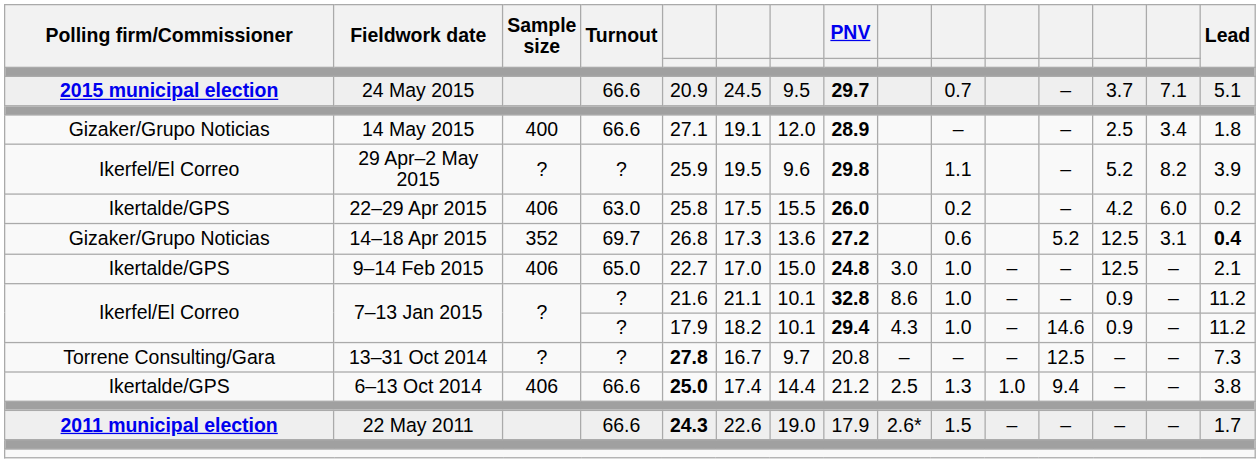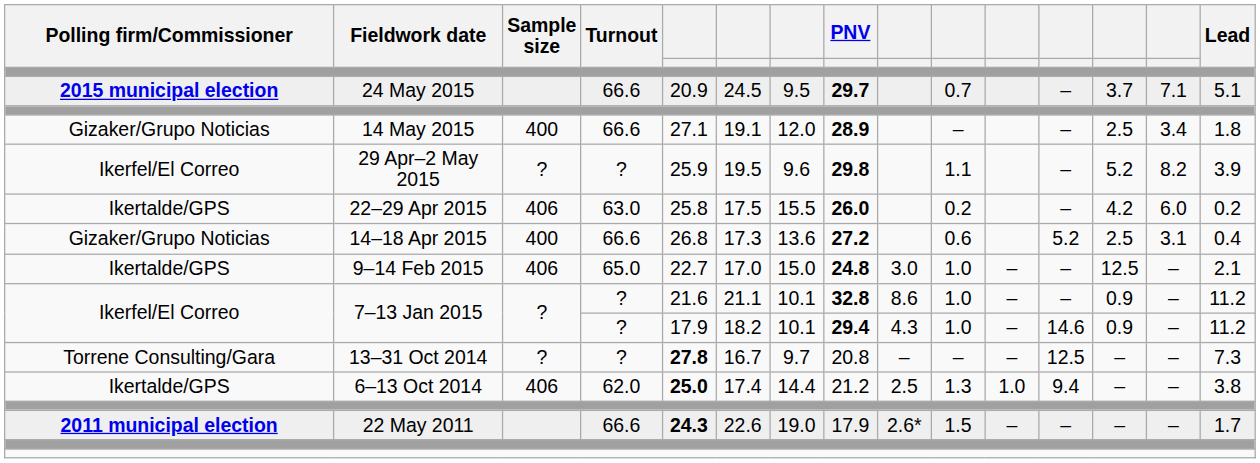14–18 Apr 2015 | Sample size: 352 -> 400
14–18 Apr 2015 | Turnout: 69.7 -> 66.6
14–18 Apr 2015 | column 13: 12.5 -> 2.5
14–18 Apr 2015 | Lead: bold -> normal
6–13 Oct 2014 | Turnout: 66.6 -> 62.0
